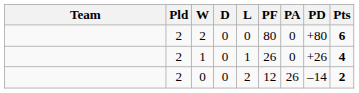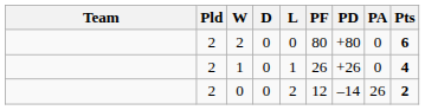columns swapped: PA <-> PD
